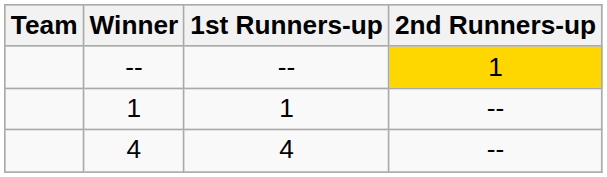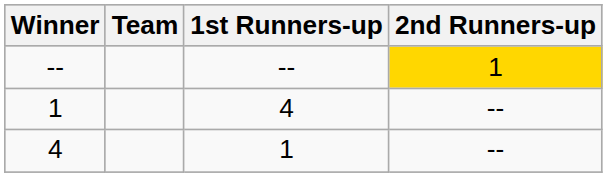columns swapped: Team <-> Winner
row 3 | 1st Runners-up: 1 -> 4
row 4 | 1st Runners-up: 4 -> 1
